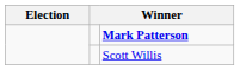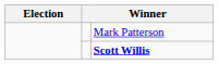Mark Patterson | column 3: bold -> normal
Scott Willis | column 3: normal -> bold
